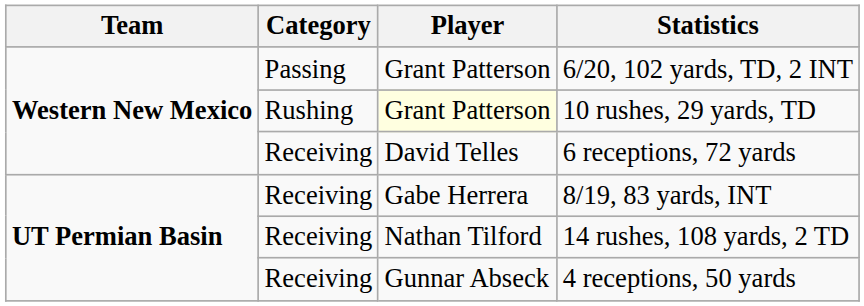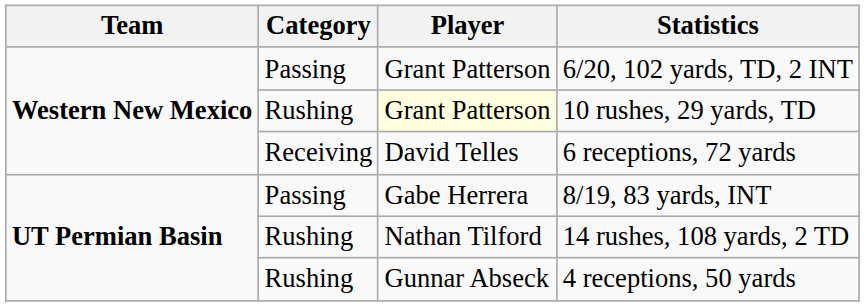8/19, 83 yards, INT | Category: Receiving -> Passing
14 rushes, 108 yards, 2 TD | Category: Receiving -> Rushing
4 receptions, 50 yards | Category: Receiving -> Rushing
